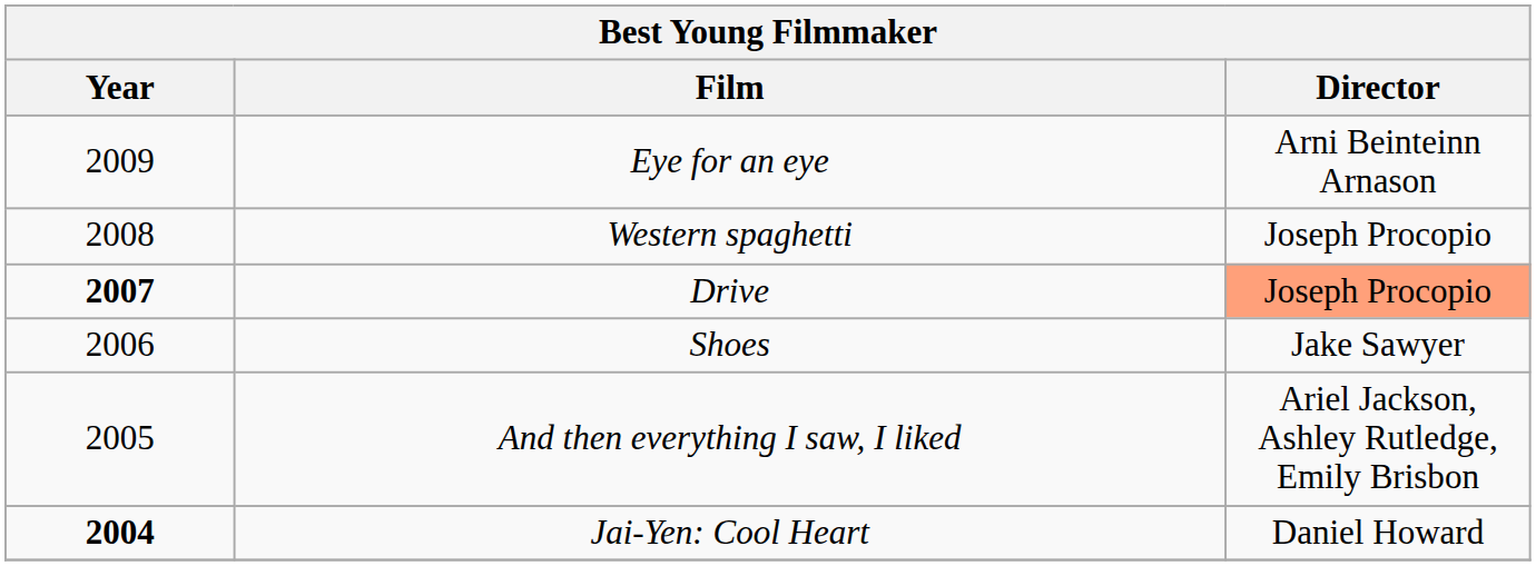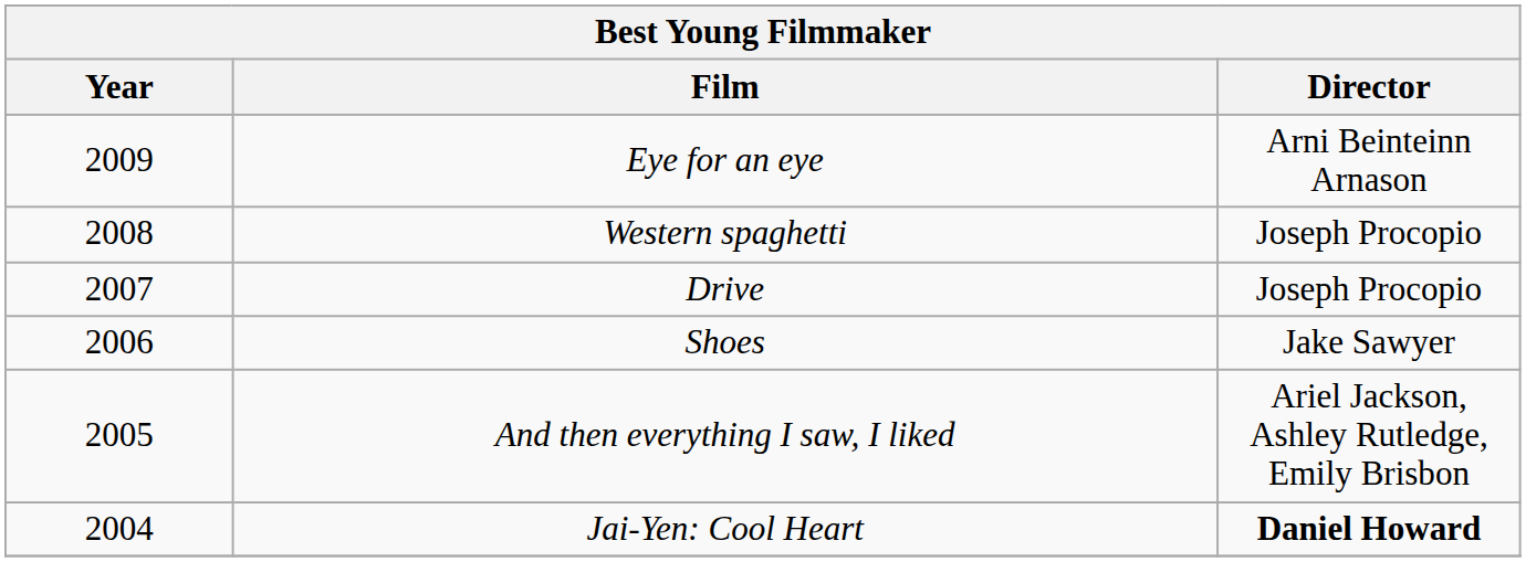Drive | Year: bold -> normal
Drive | Director: lightsalmon background -> no background
Jai-Yen: Cool Heart | Year: bold -> normal
Jai-Yen: Cool Heart | Director: normal -> bold
